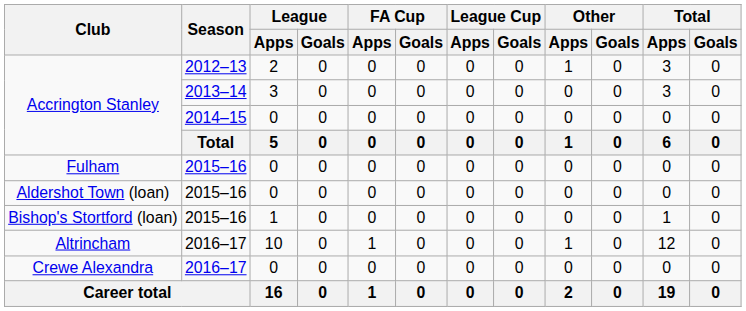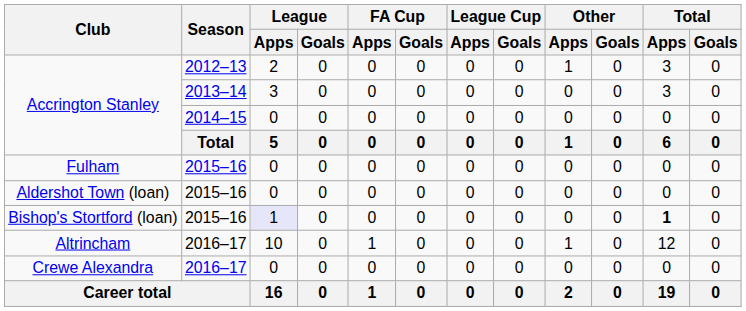Bishop's Stortford (loan) | League / Apps: no background -> lavender background
Bishop's Stortford (loan) | Total / Apps: normal -> bold
